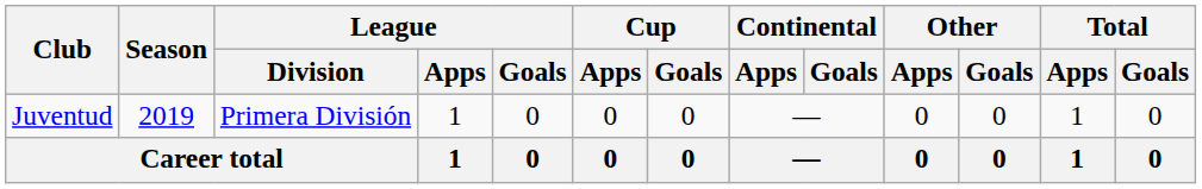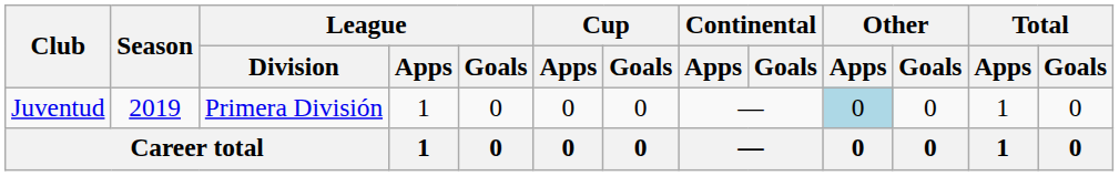Juventud | Other / Apps: no background -> lightblue background
